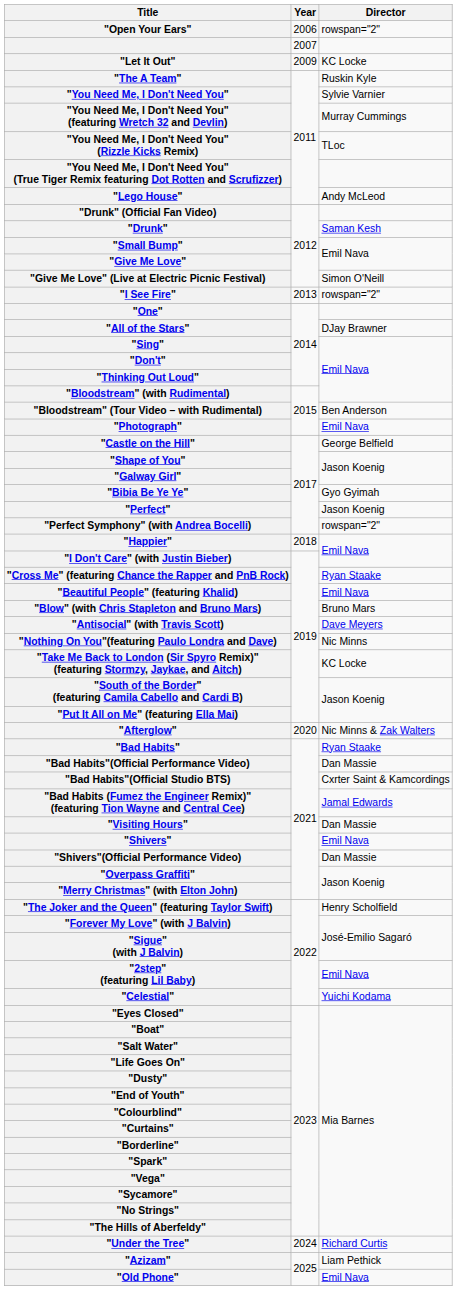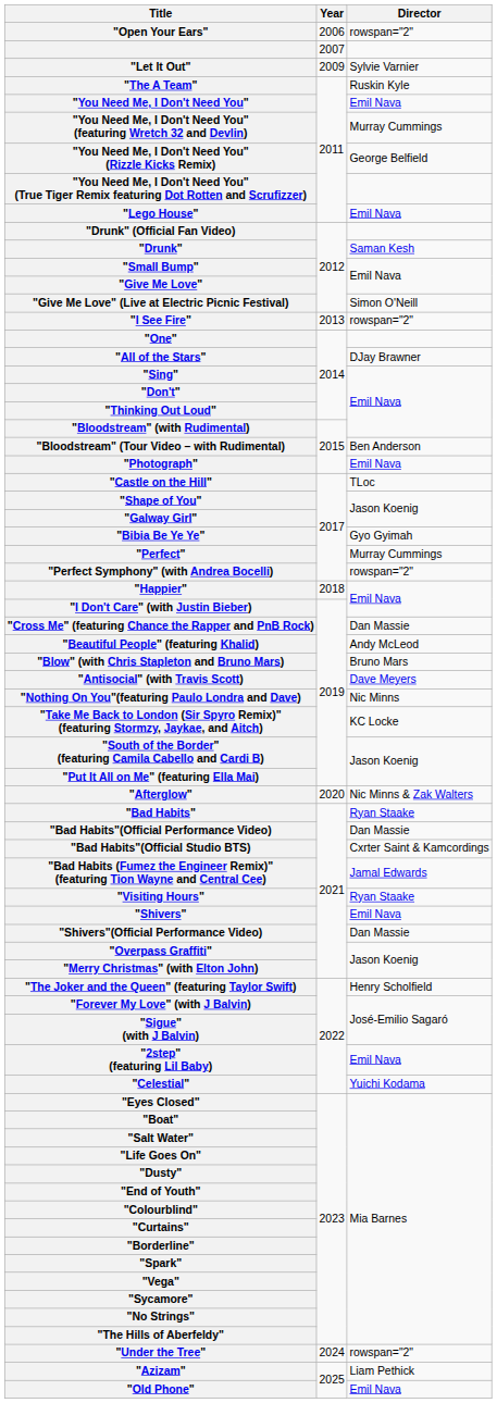"Let It Out" | Director: KC Locke -> Sylvie Varnier
"You Need Me, I Don't Need You" | Director: Sylvie Varnier -> Emil Nava
"You Need Me, I Don't Need You" (Rizzle Kicks Remix) | Director: TLoc -> George Belfield
"Lego House" | Director: Andy McLeod -> Emil Nava
"Castle on the Hill" | Director: George Belfield -> TLoc
"Perfect" | Director: Jason Koenig -> Murray Cummings
"Cross Me" (featuring Chance the Rapper and PnB Rock) | Director: Ryan Staake -> Dan Massie
"Beautiful People" (featuring Khalid) | Director: Emil Nava -> Andy McLeod
"Visiting Hours" | Director: Dan Massie -> Ryan Staake
"Under the Tree" | Director: Richard Curtis -> rowspan="2"
